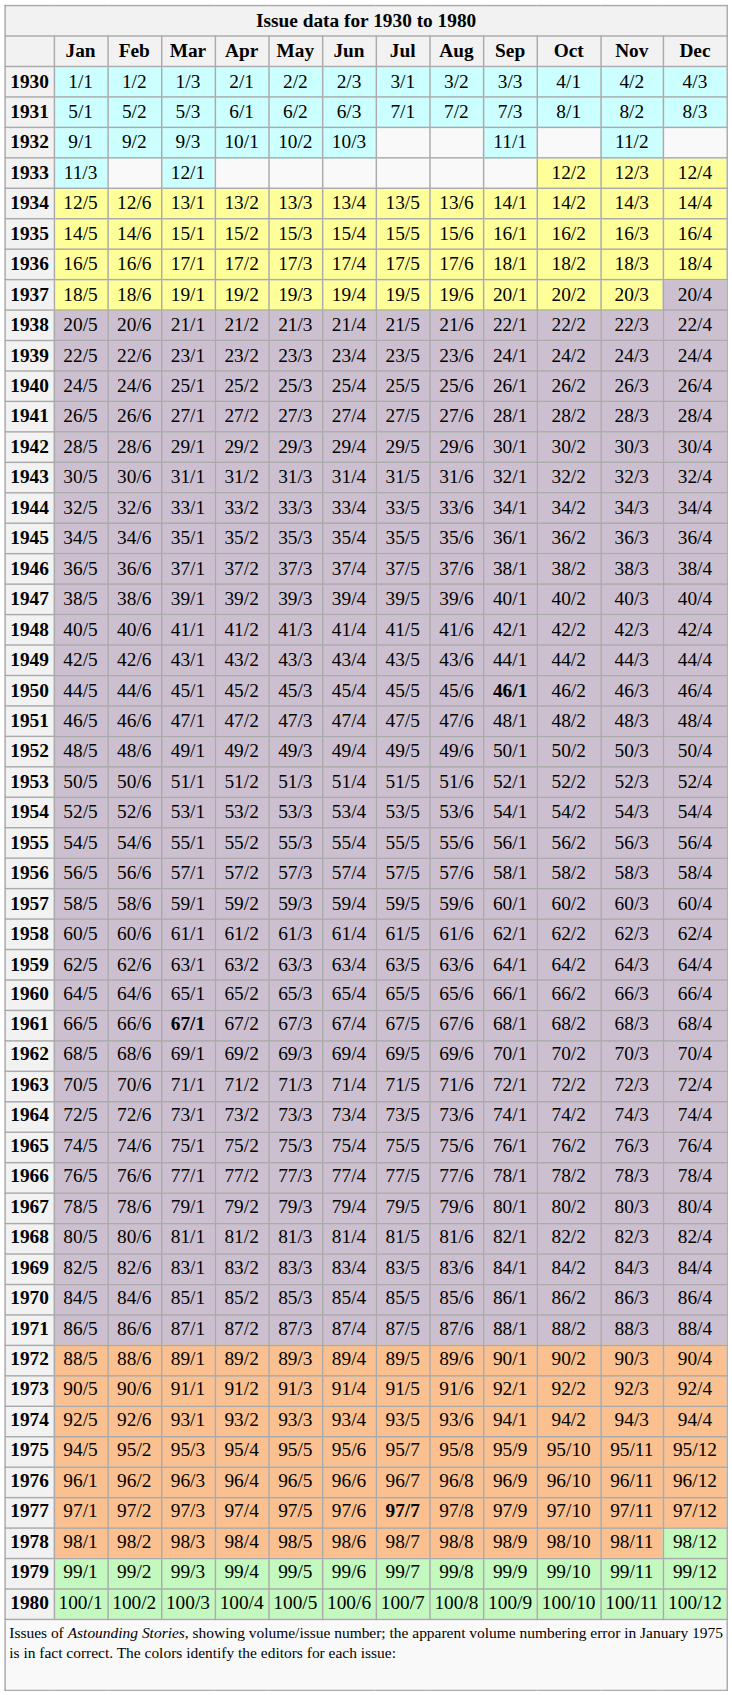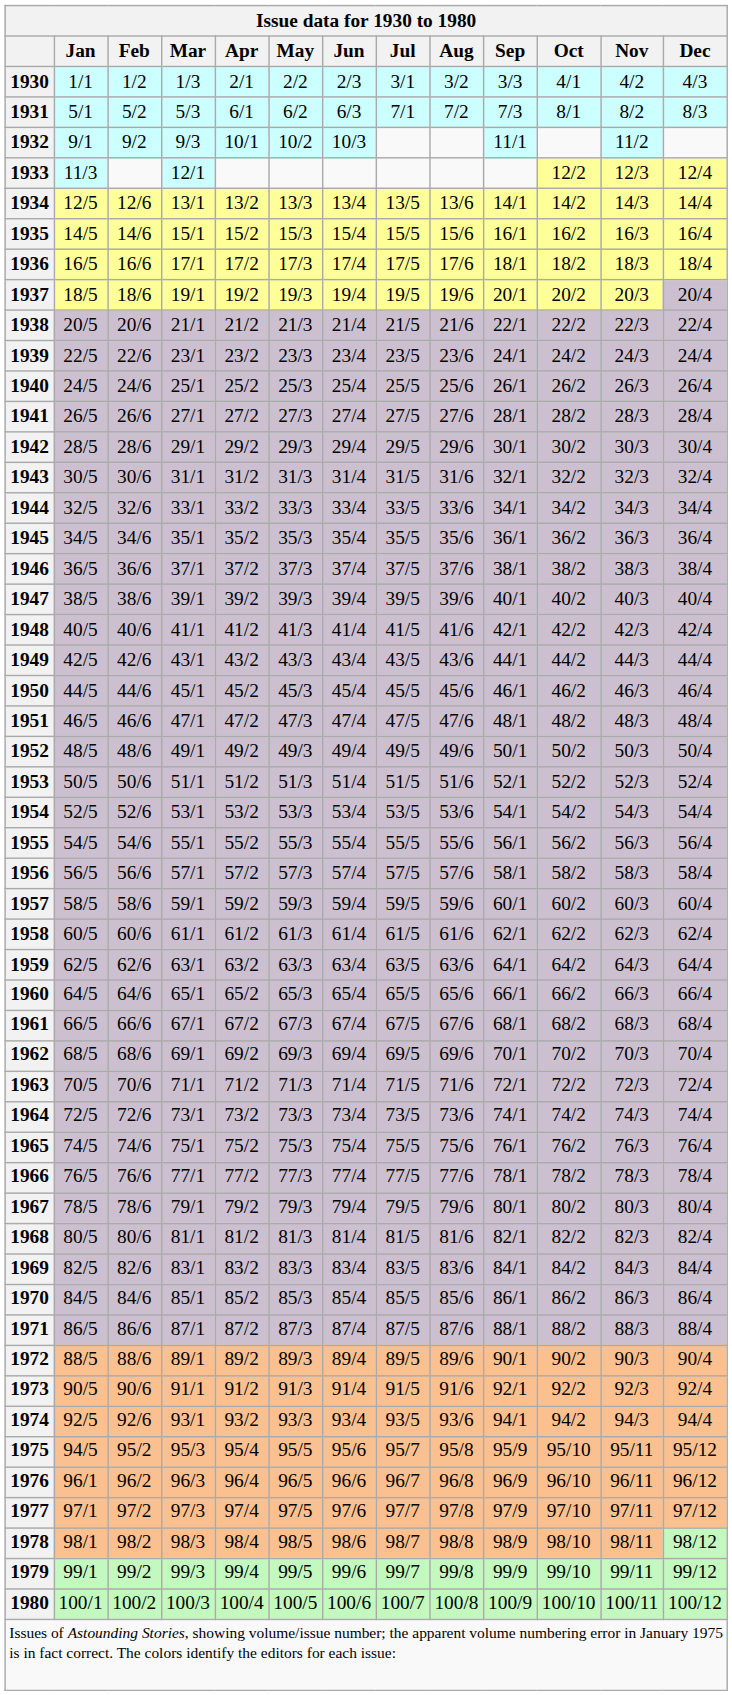1950 | Sep: bold -> normal
1961 | Mar: bold -> normal
1977 | Jul: bold -> normal
